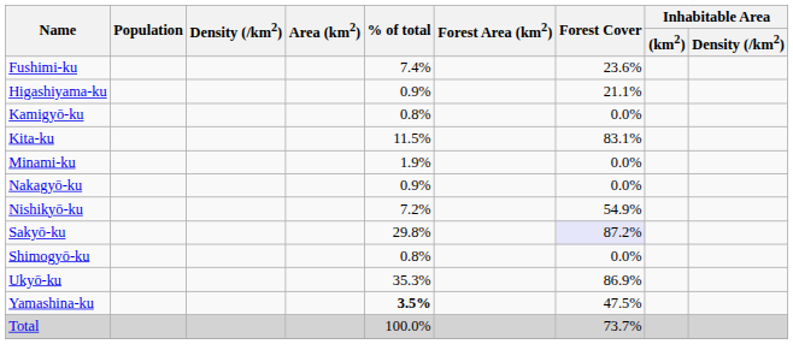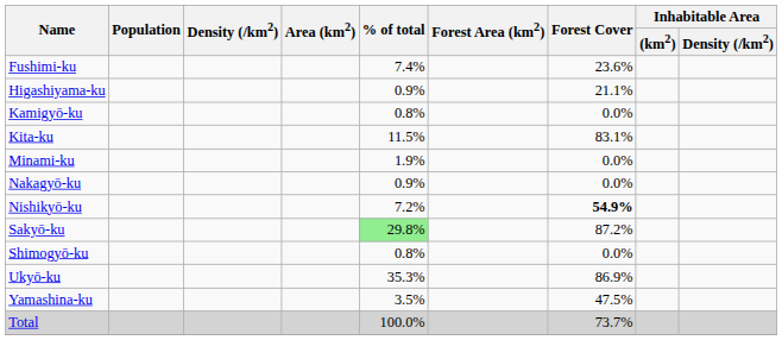Nishikyō-ku | Forest Cover: normal -> bold
Sakyō-ku | % of total: no background -> lightgreen background
Sakyō-ku | Forest Cover: lavender background -> no background
Yamashina-ku | % of total: bold -> normal
